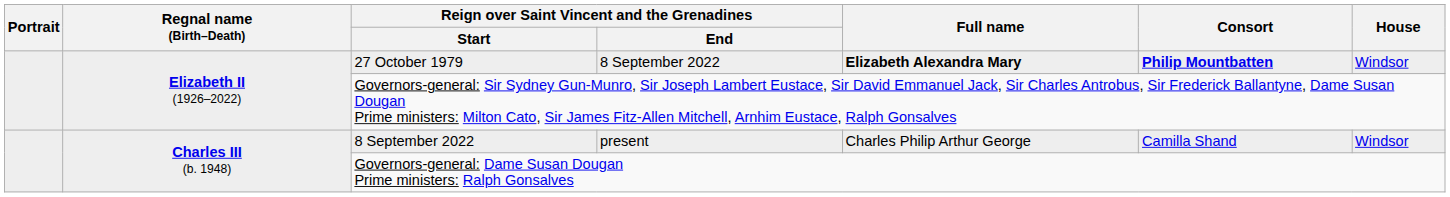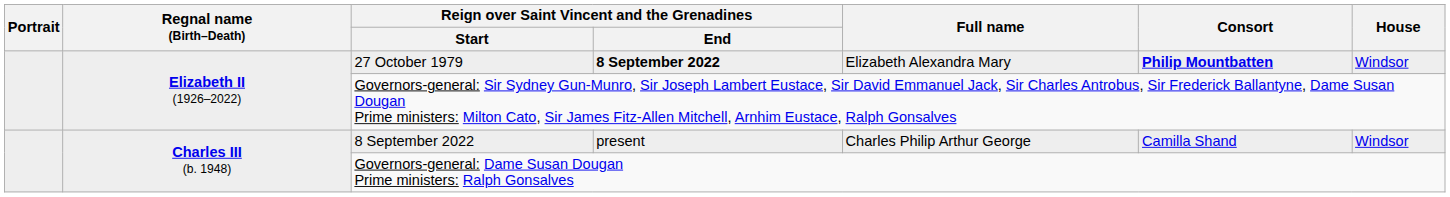27 October 1979 | Reign over Saint Vincent and the Grenadines / End: normal -> bold
27 October 1979 | Full name: bold -> normal
